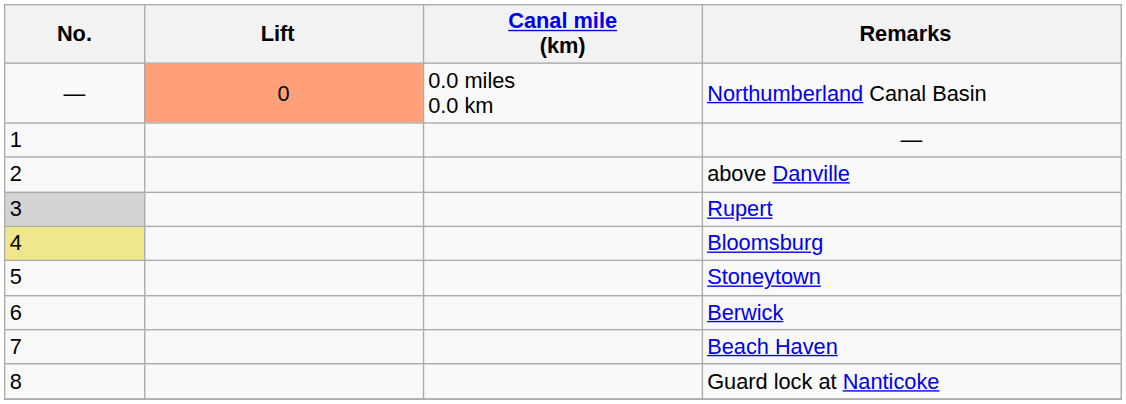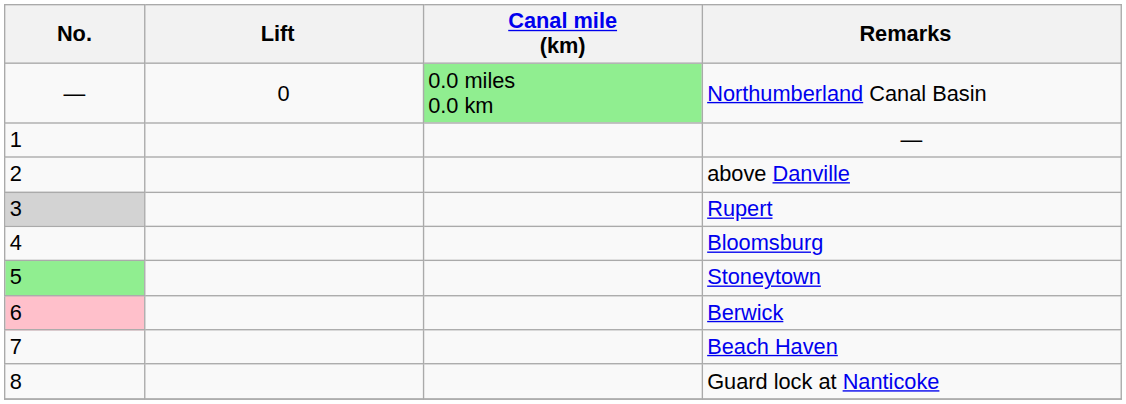Northumberland Canal Basin | Lift: lightsalmon background -> no background
Northumberland Canal Basin | Canal mile (km): no background -> lightgreen background
Bloomsburg | No.: khaki background -> no background
Stoneytown | No.: no background -> lightgreen background
Berwick | No.: no background -> pink background
